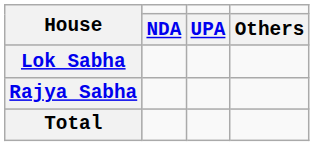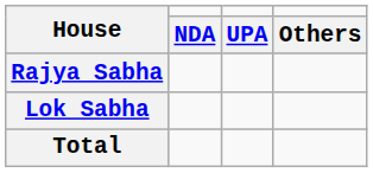rows swapped: Lok Sabha <-> Rajya Sabha
